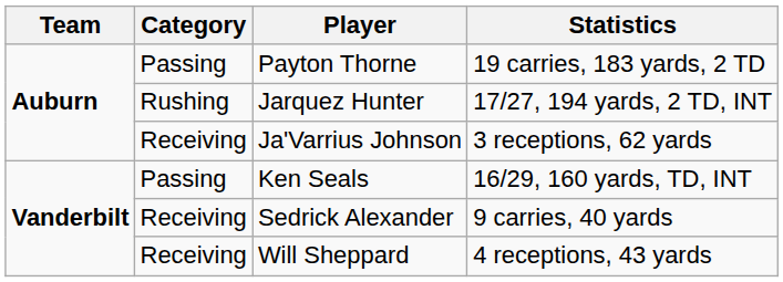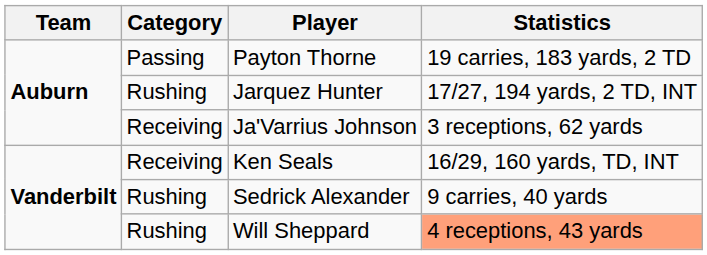Ken Seals | Category: Passing -> Receiving
Sedrick Alexander | Category: Receiving -> Rushing
Will Sheppard | Category: Receiving -> Rushing
Will Sheppard | Statistics: no background -> lightsalmon background
